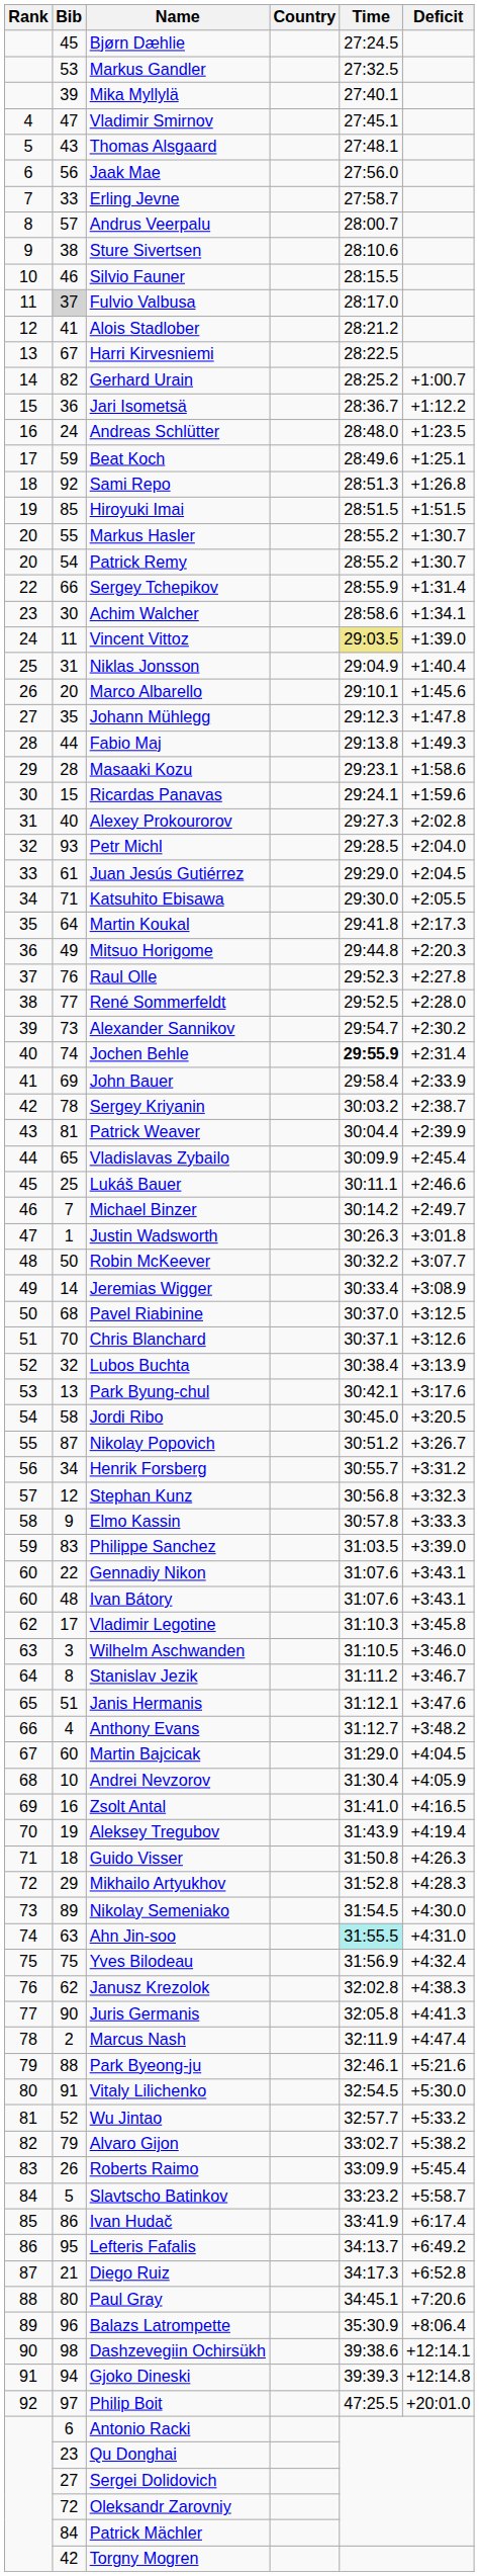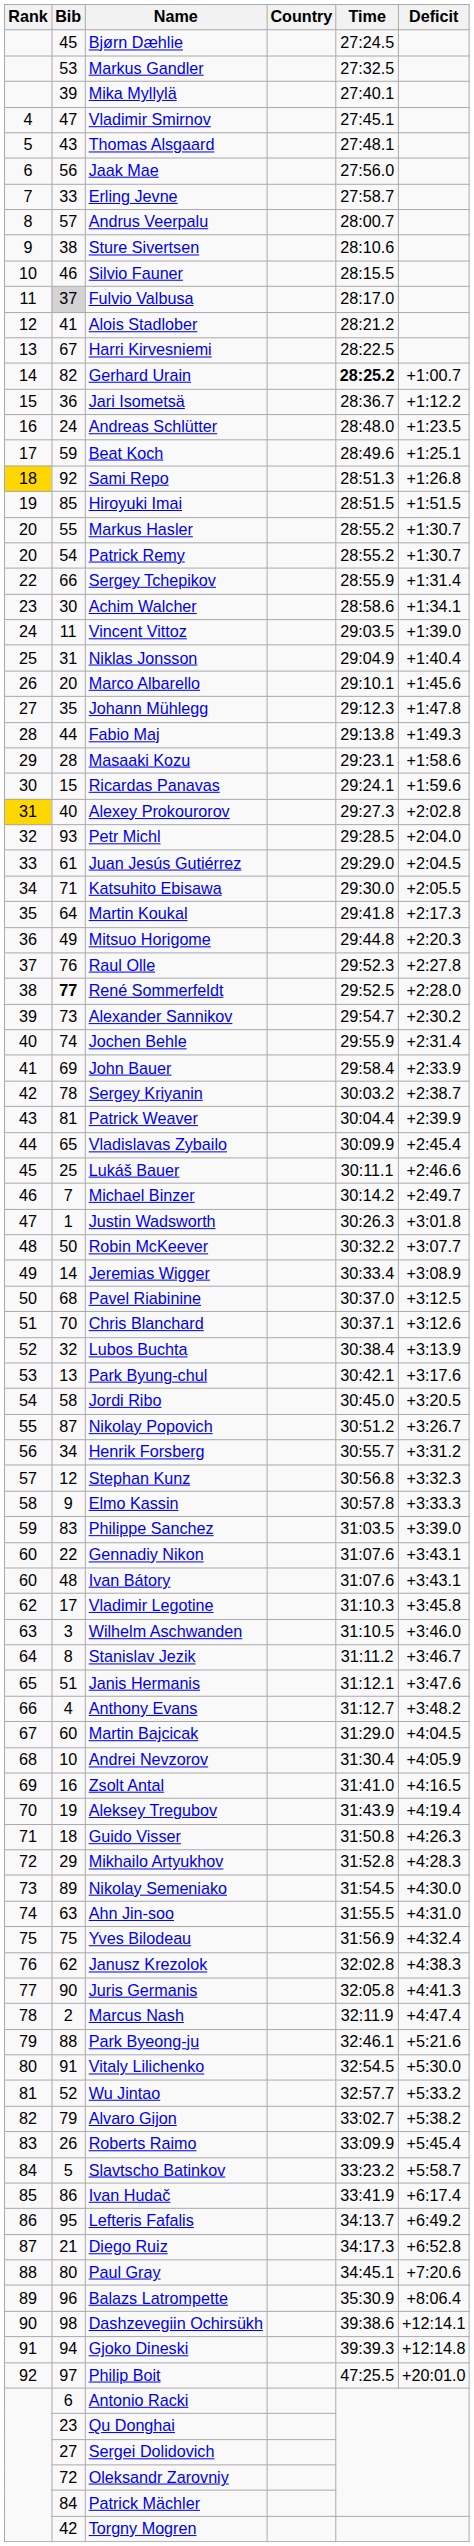Gerhard Urain | Time: normal -> bold
Sami Repo | Rank: no background -> gold background
Vincent Vittoz | Time: khaki background -> no background
Alexey Prokourorov | Rank: no background -> gold background
René Sommerfeldt | Bib: normal -> bold
Jochen Behle | Time: bold -> normal
Ahn Jin-soo | Time: paleturquoise background -> no background
